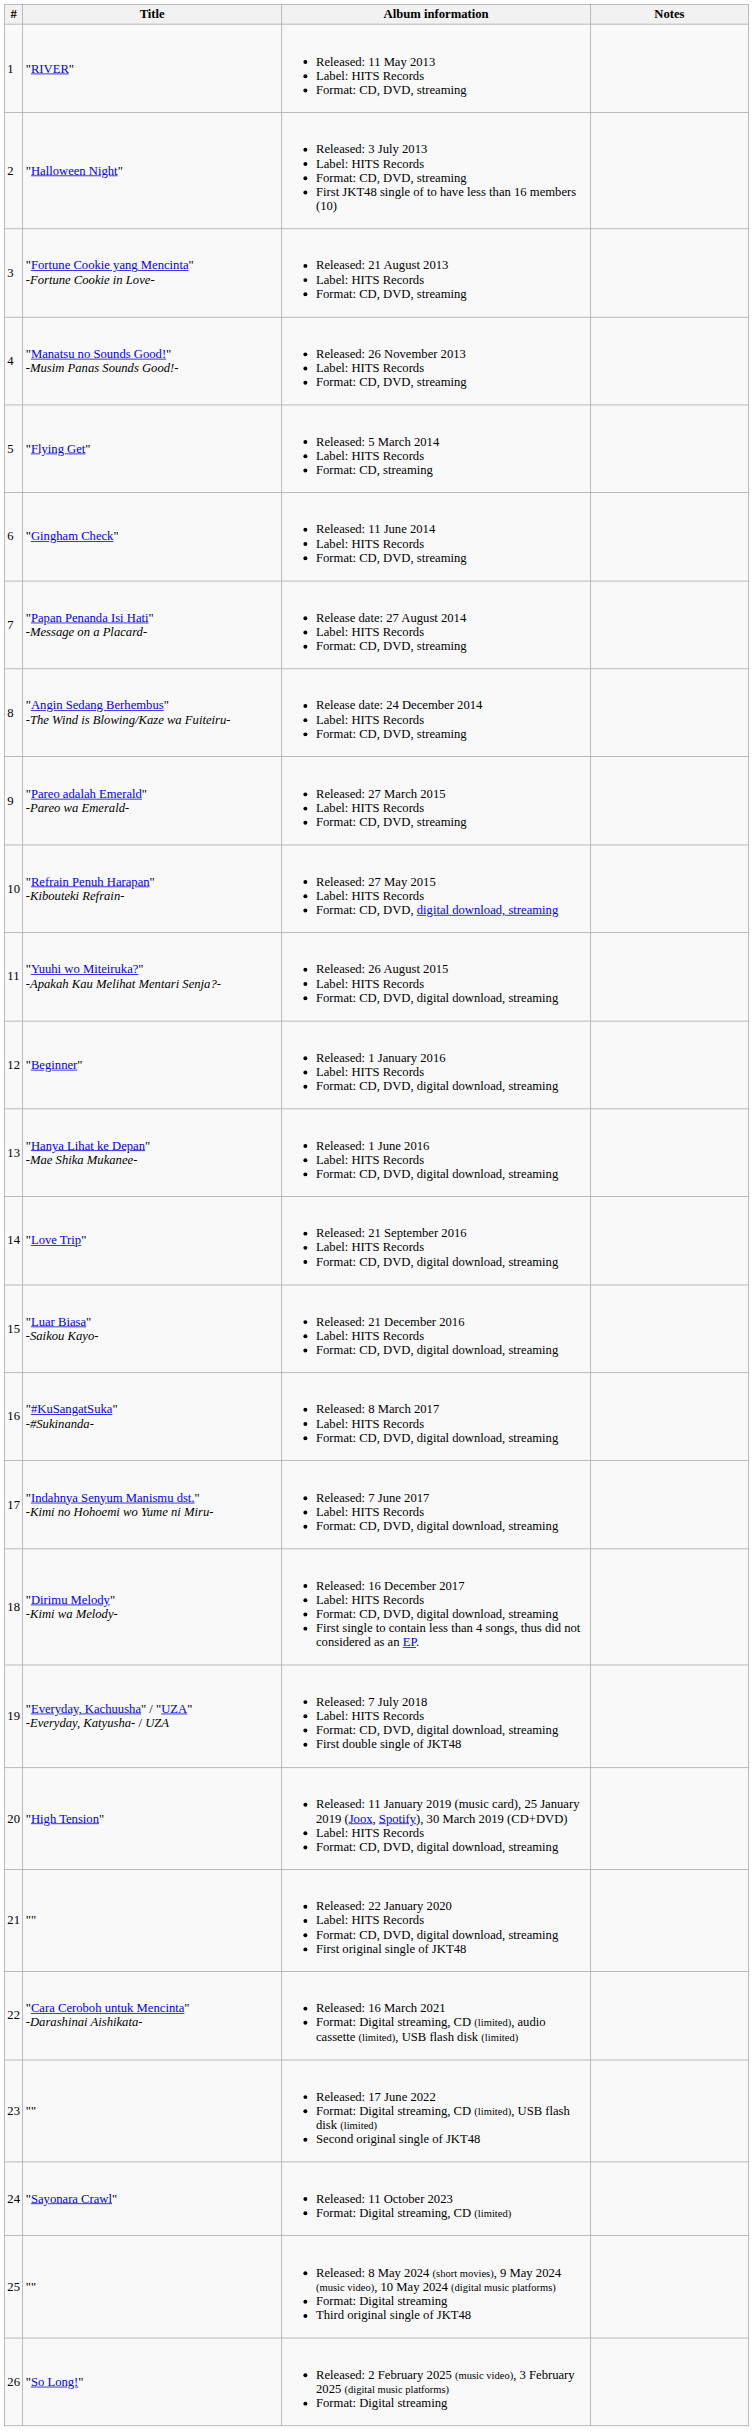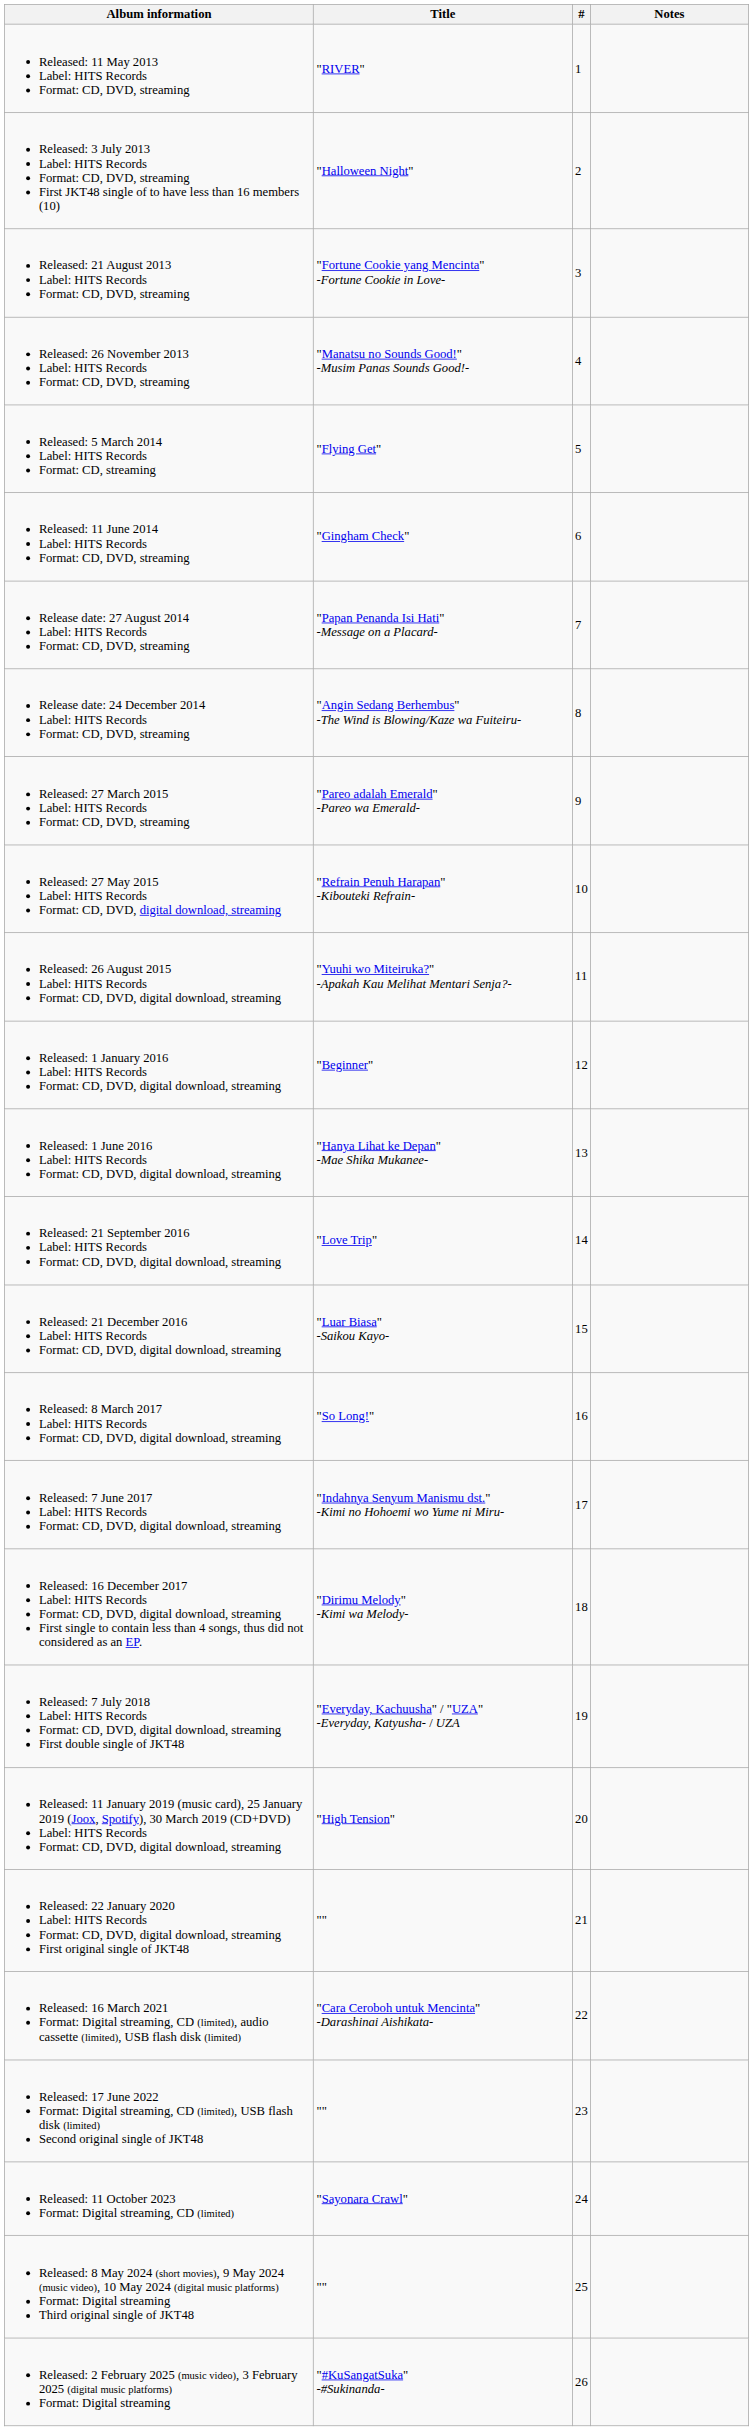columns swapped: # <-> Album information
row 17 | Title: "#KuSangatSuka" -#Sukinanda- -> "So Long!"
row 27 | Title: "So Long!" -> "#KuSangatSuka" -#Sukinanda-
